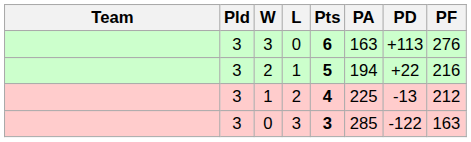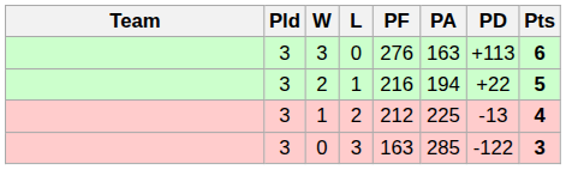columns swapped: PF <-> Pts
